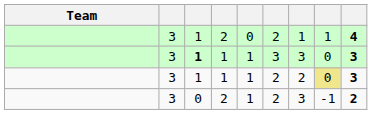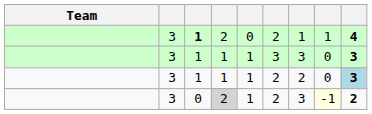row 2 | column 3: normal -> bold
row 3 | column 3: bold -> normal
row 4 | column 8: khaki background -> no background
row 4 | column 9: no background -> lightblue background
row 5 | column 4: no background -> lightgrey background
row 5 | column 8: no background -> lightyellow background
